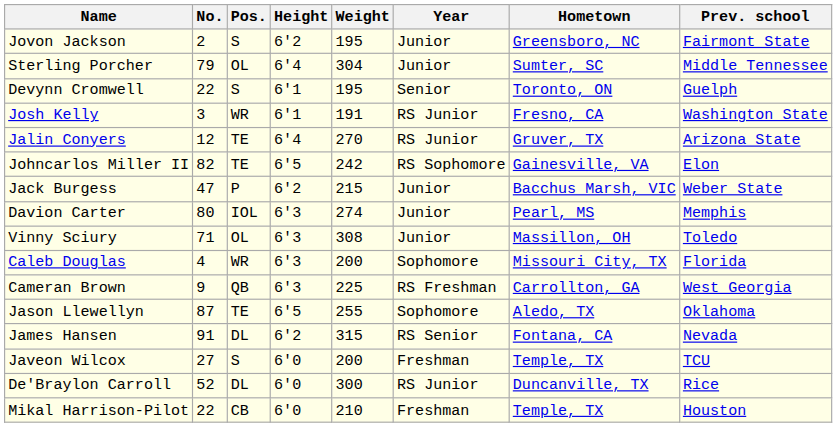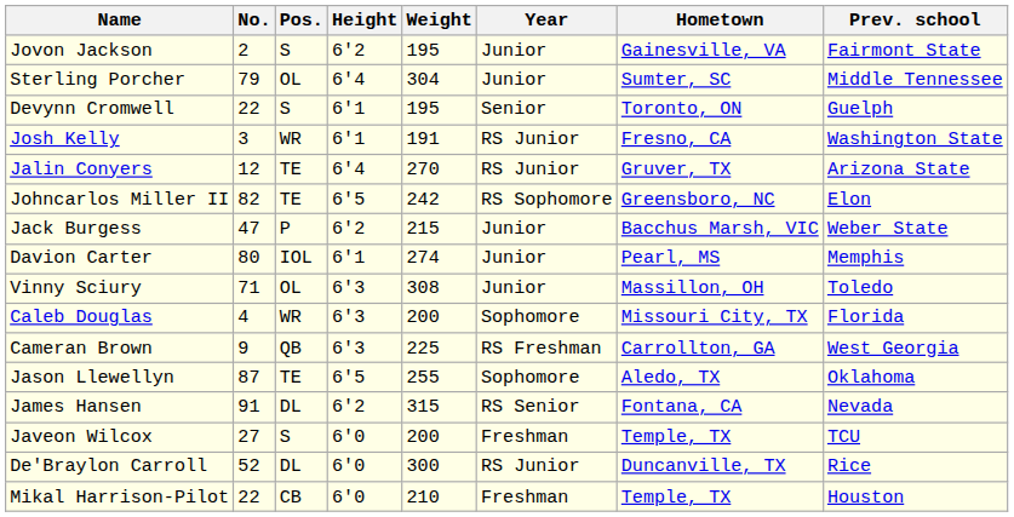Jovon Jackson | Hometown: Greensboro, NC -> Gainesville, VA
Johncarlos Miller II | Hometown: Gainesville, VA -> Greensboro, NC
Davion Carter | Height: 6'3 -> 6'1
